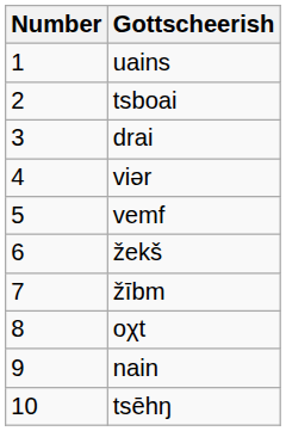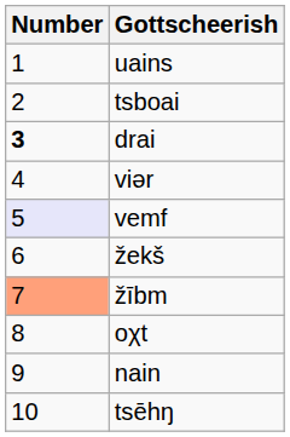drai | Number: normal -> bold
vemf | Number: no background -> lavender background
žībm | Number: no background -> lightsalmon background
